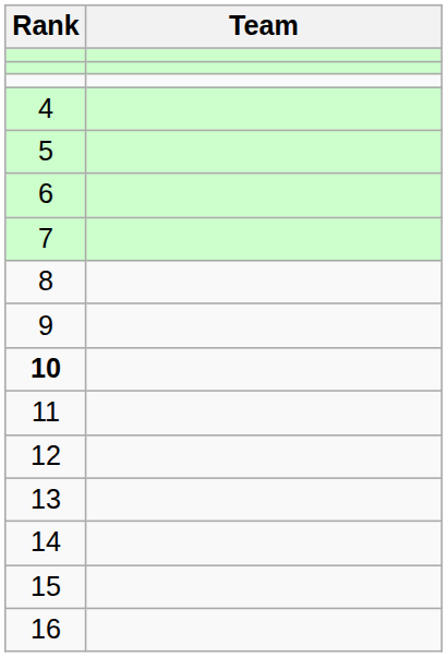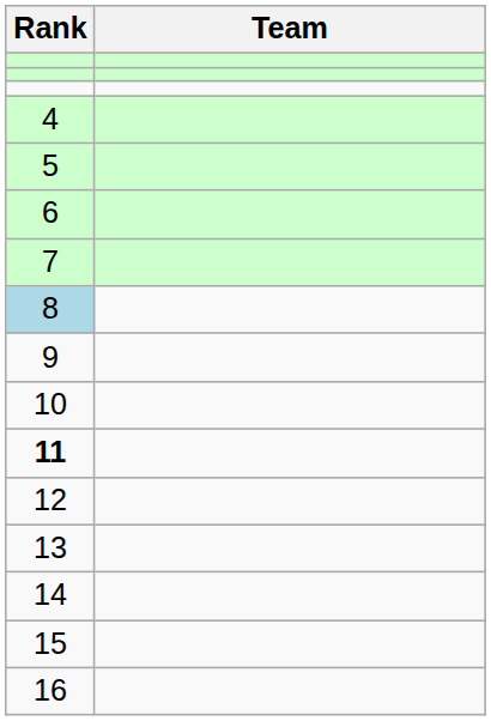row 9 | Rank: no background -> lightblue background
row 11 | Rank: bold -> normal
row 12 | Rank: normal -> bold
